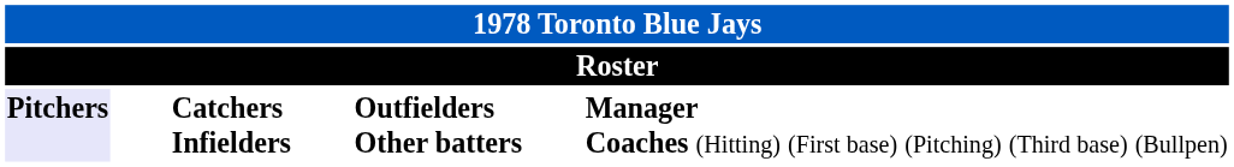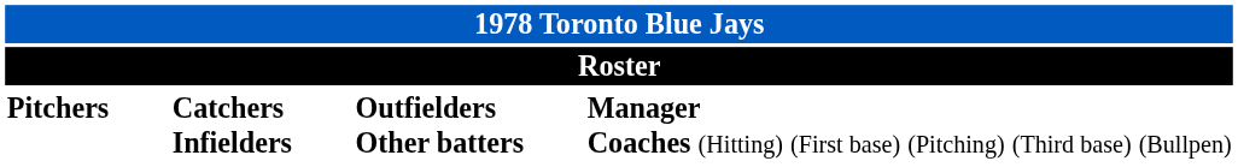Pitchers | column 1: lavender background -> no background
